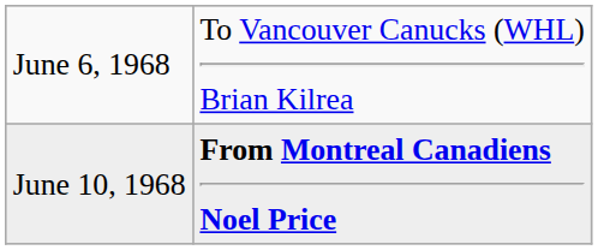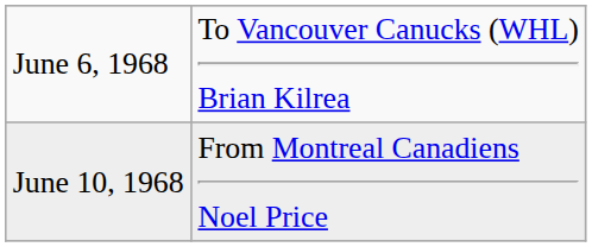June 10, 1968 | column 2: bold -> normal
